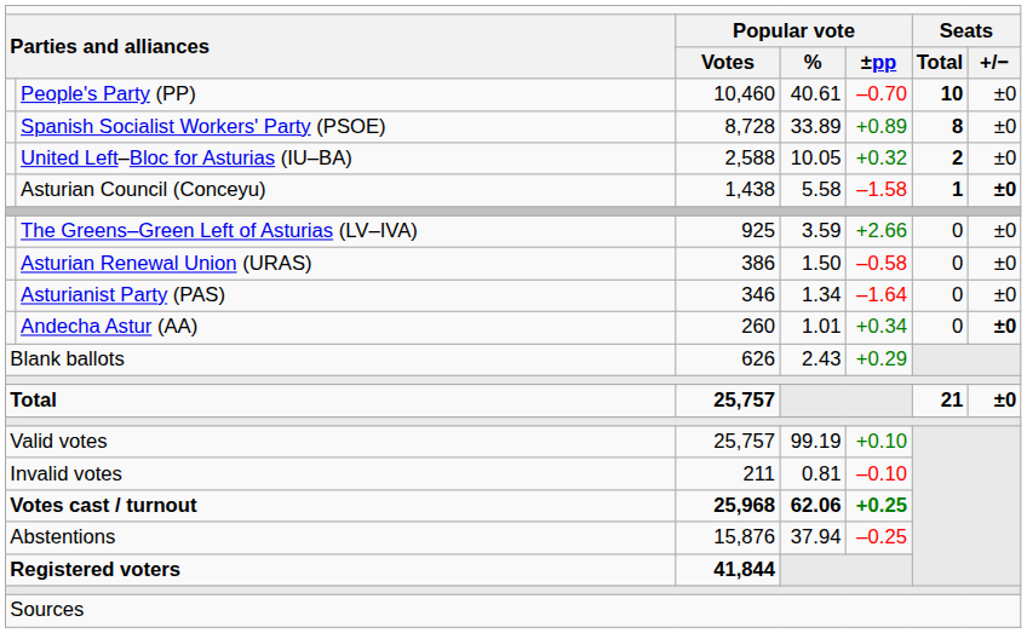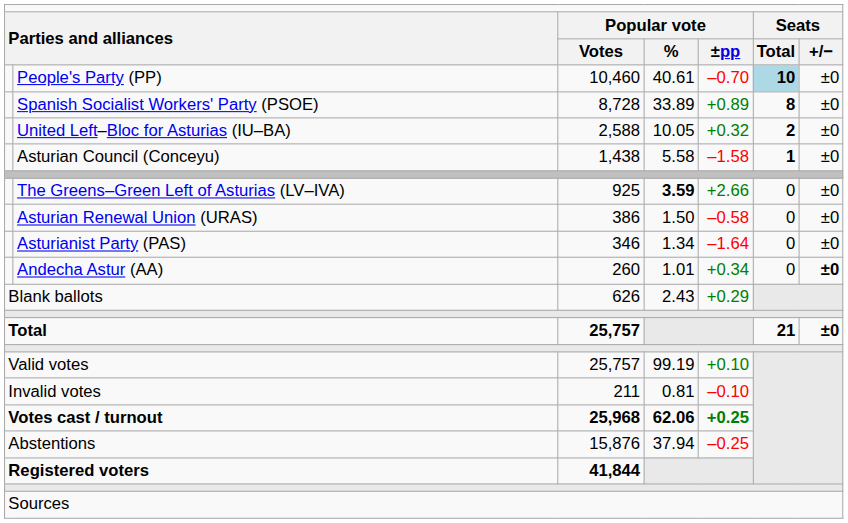People's Party (PP) | column 6: no background -> lightblue background
Asturian Council (Conceyu) | column 7: bold -> normal
The Greens–Green Left of Asturias (LV–IVA) | column 4: normal -> bold
